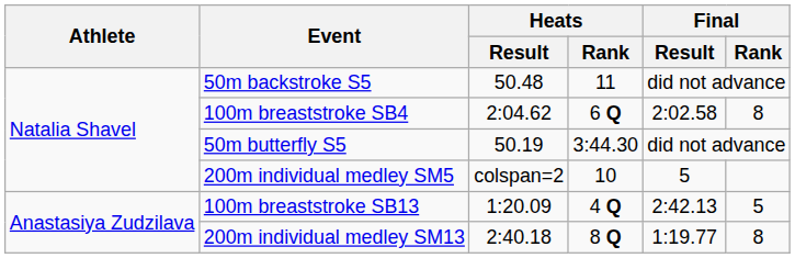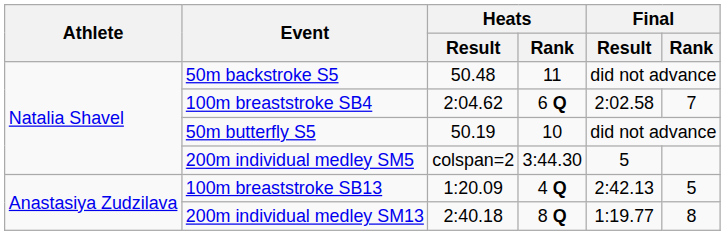100m breaststroke SB4 | Final / Rank: 8 -> 7
50m butterfly S5 | Heats / Rank: 3:44.30 -> 10
200m individual medley SM5 | Heats / Rank: 10 -> 3:44.30
